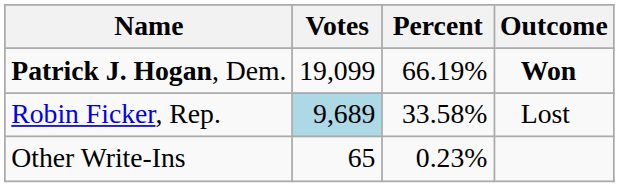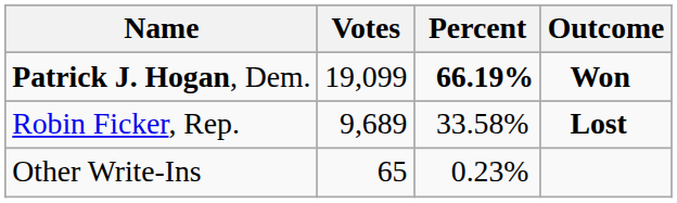Patrick J. Hogan, Dem. | Percent: normal -> bold
Robin Ficker, Rep. | Votes: lightblue background -> no background
Robin Ficker, Rep. | Outcome: normal -> bold
